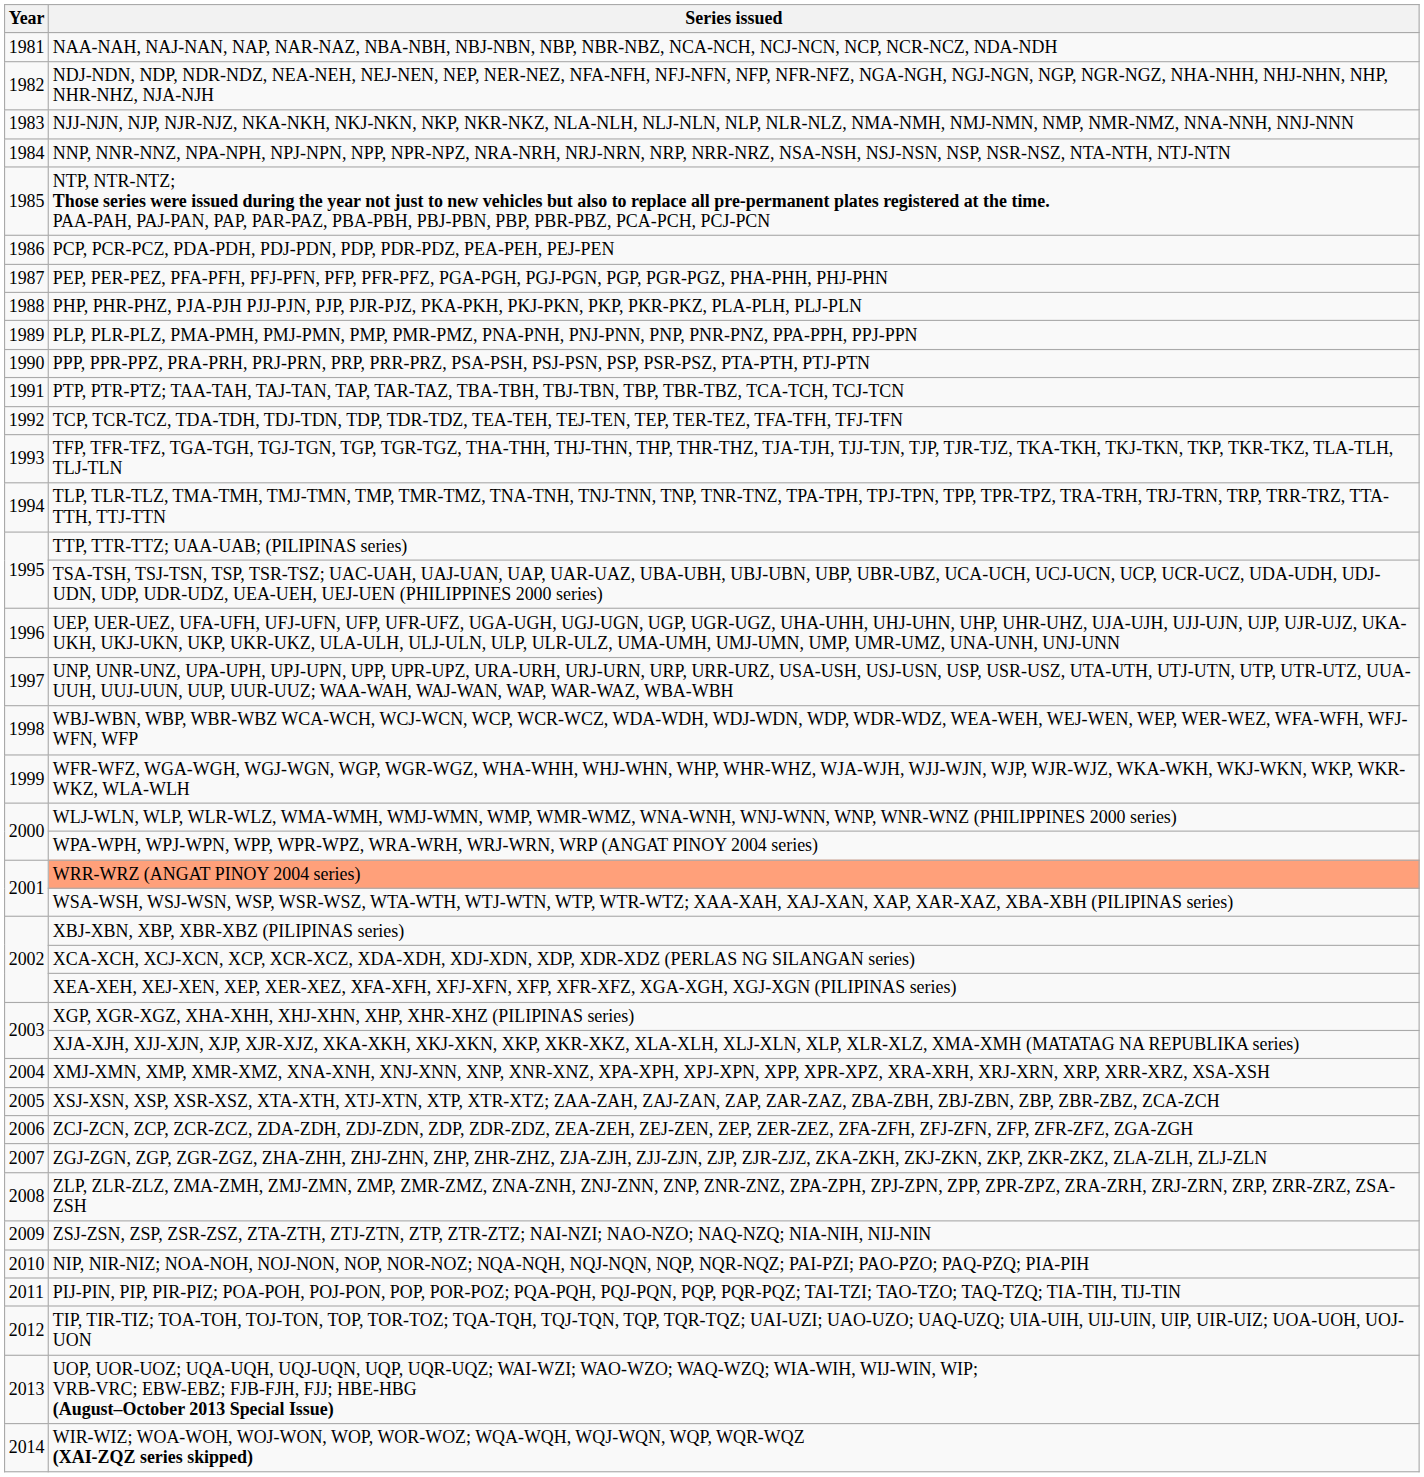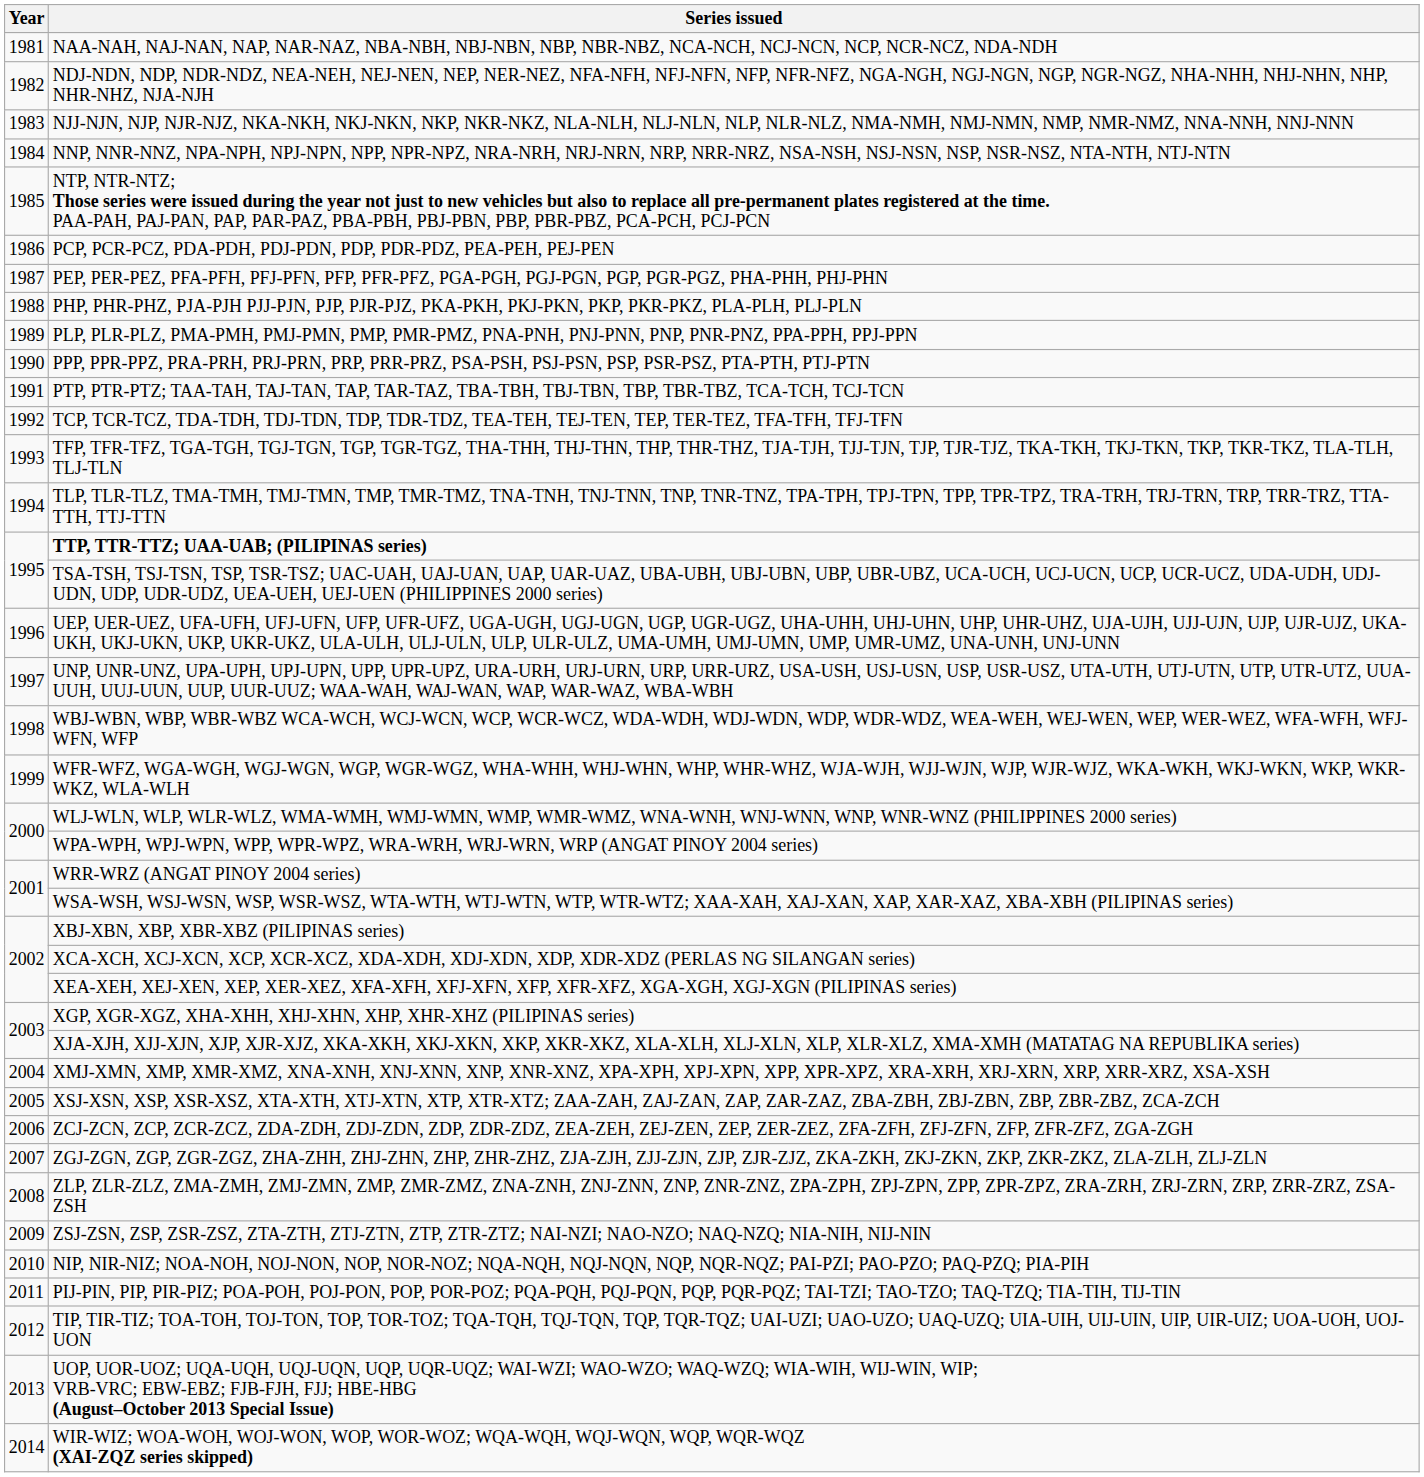TTP, TTR-TTZ; UAA-UAB; (PILIPINAS series) | Series issued: normal -> bold
WRR-WRZ (ANGAT PINOY 2004 series) | Series issued: lightsalmon background -> no background
